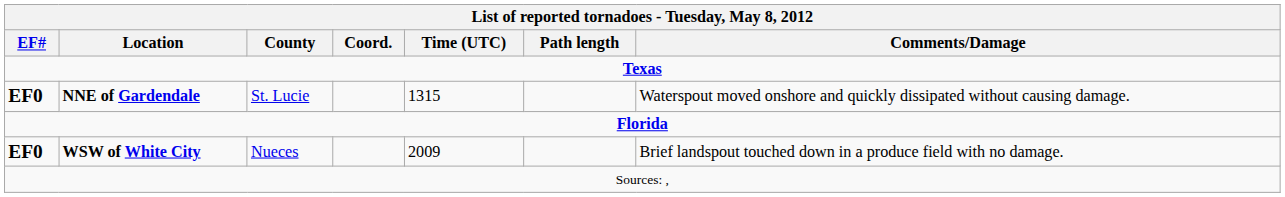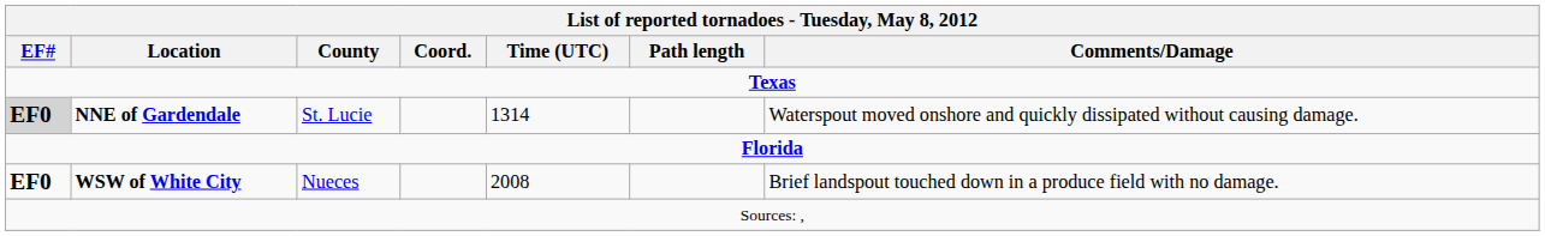NNE of Gardendale | EF#: no background -> lightgrey background
NNE of Gardendale | Time (UTC): 1315 -> 1314
WSW of White City | Time (UTC): 2009 -> 2008
